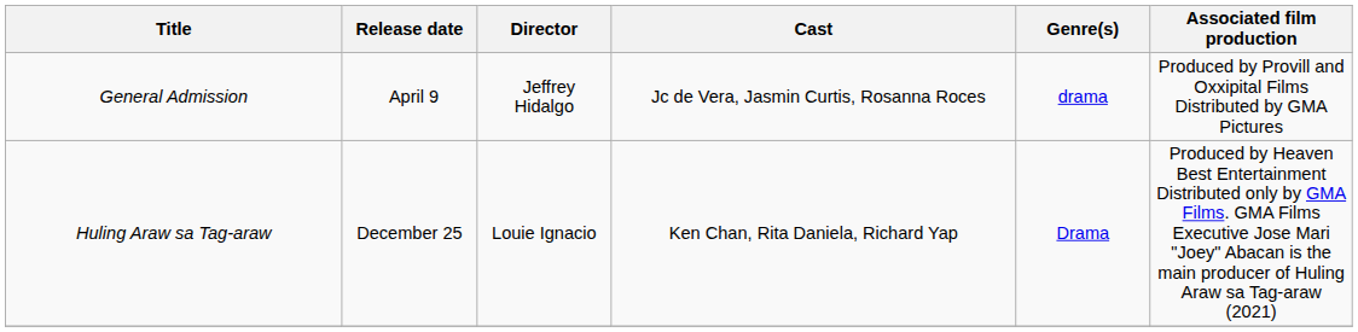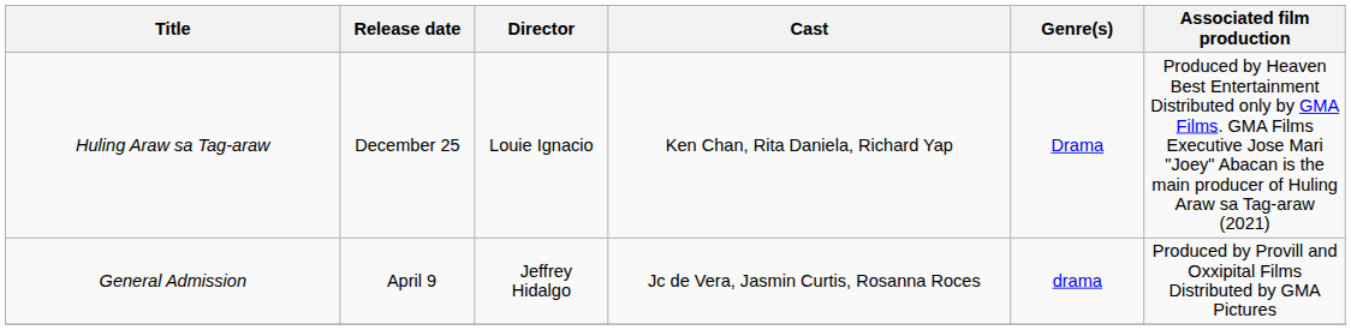rows swapped: General Admission <-> Huling Araw sa Tag-araw
